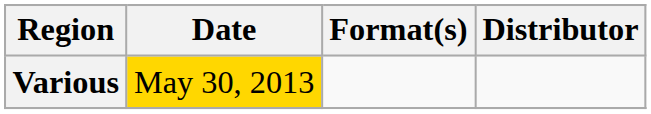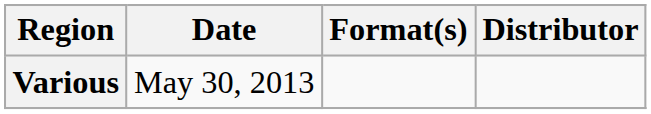Various | Date: gold background -> no background
